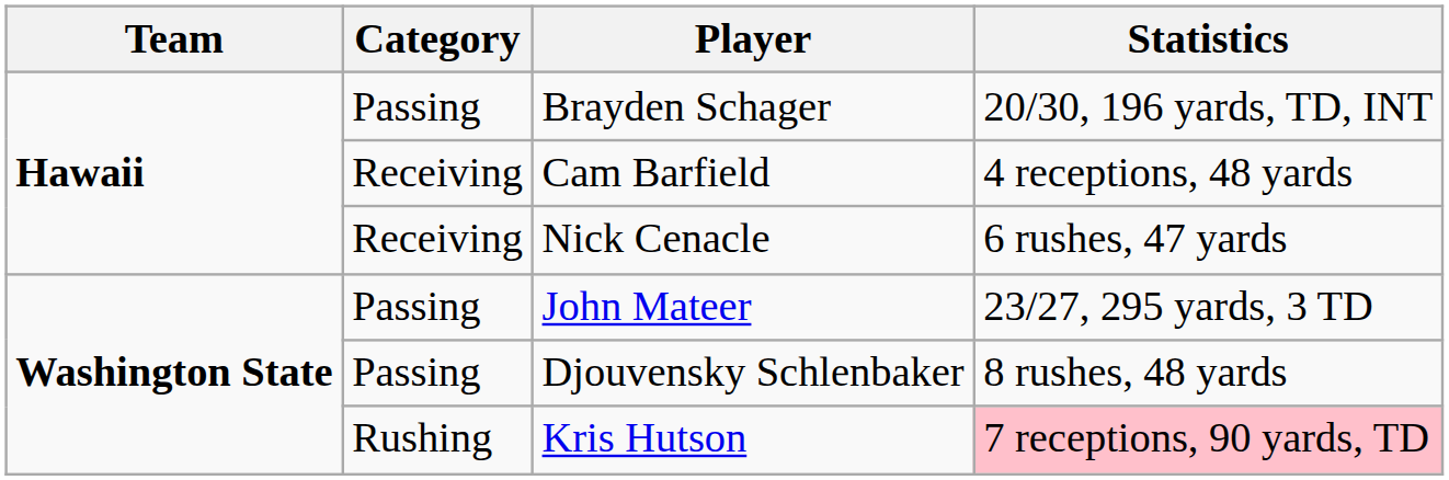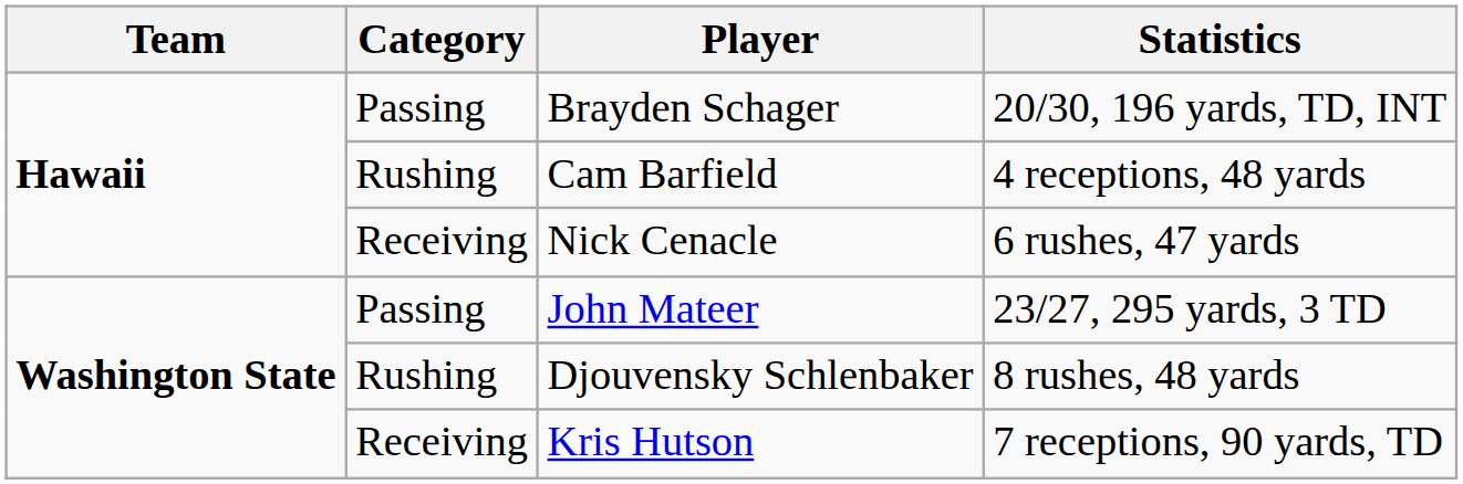Cam Barfield | Category: Receiving -> Rushing
Djouvensky Schlenbaker | Category: Passing -> Rushing
Kris Hutson | Category: Rushing -> Receiving
Kris Hutson | Statistics: pink background -> no background
